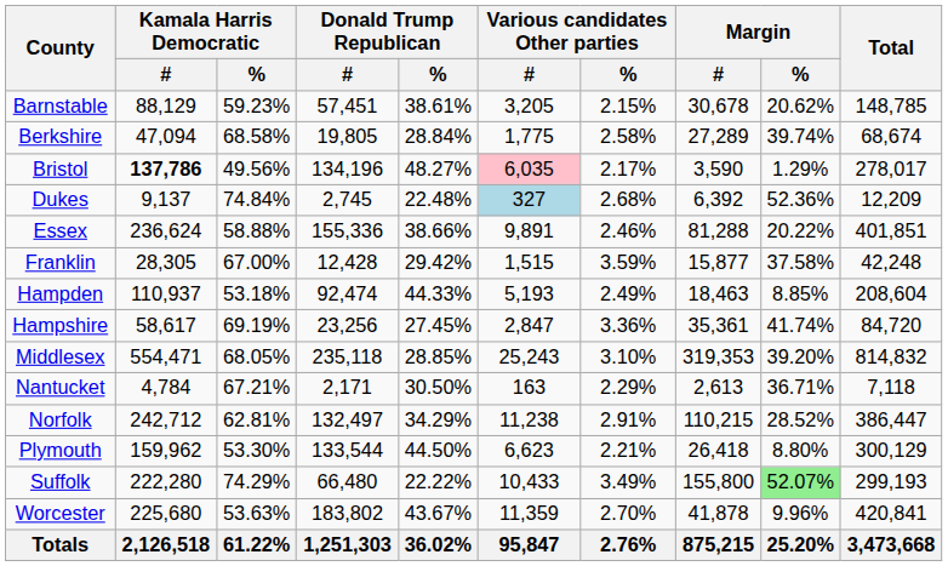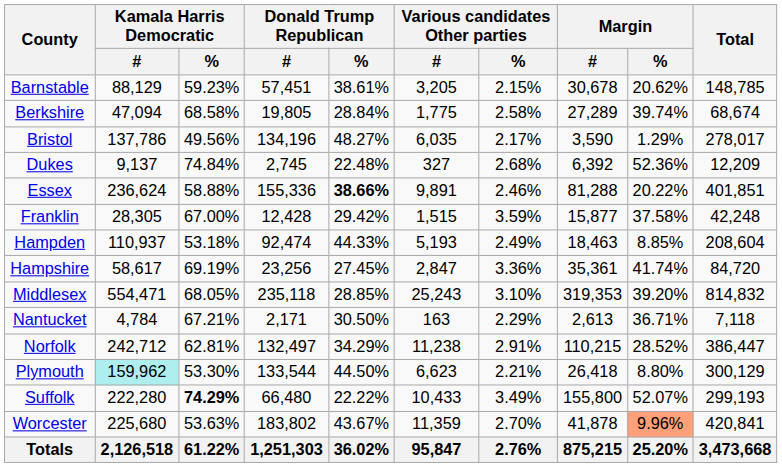Bristol | Kamala Harris Democratic / #: bold -> normal
Bristol | Various candidates Other parties / #: pink background -> no background
Dukes | Various candidates Other parties / #: lightblue background -> no background
Essex | Donald Trump Republican / %: normal -> bold
Plymouth | Kamala Harris Democratic / #: no background -> paleturquoise background
Suffolk | Kamala Harris Democratic / %: normal -> bold
Suffolk | Margin / %: lightgreen background -> no background
Worcester | Margin / %: no background -> lightsalmon background
